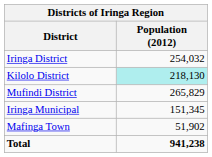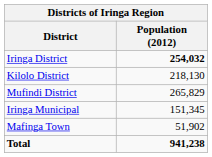Iringa District | Population (2012): normal -> bold
Kilolo District | Population (2012): paleturquoise background -> no background
